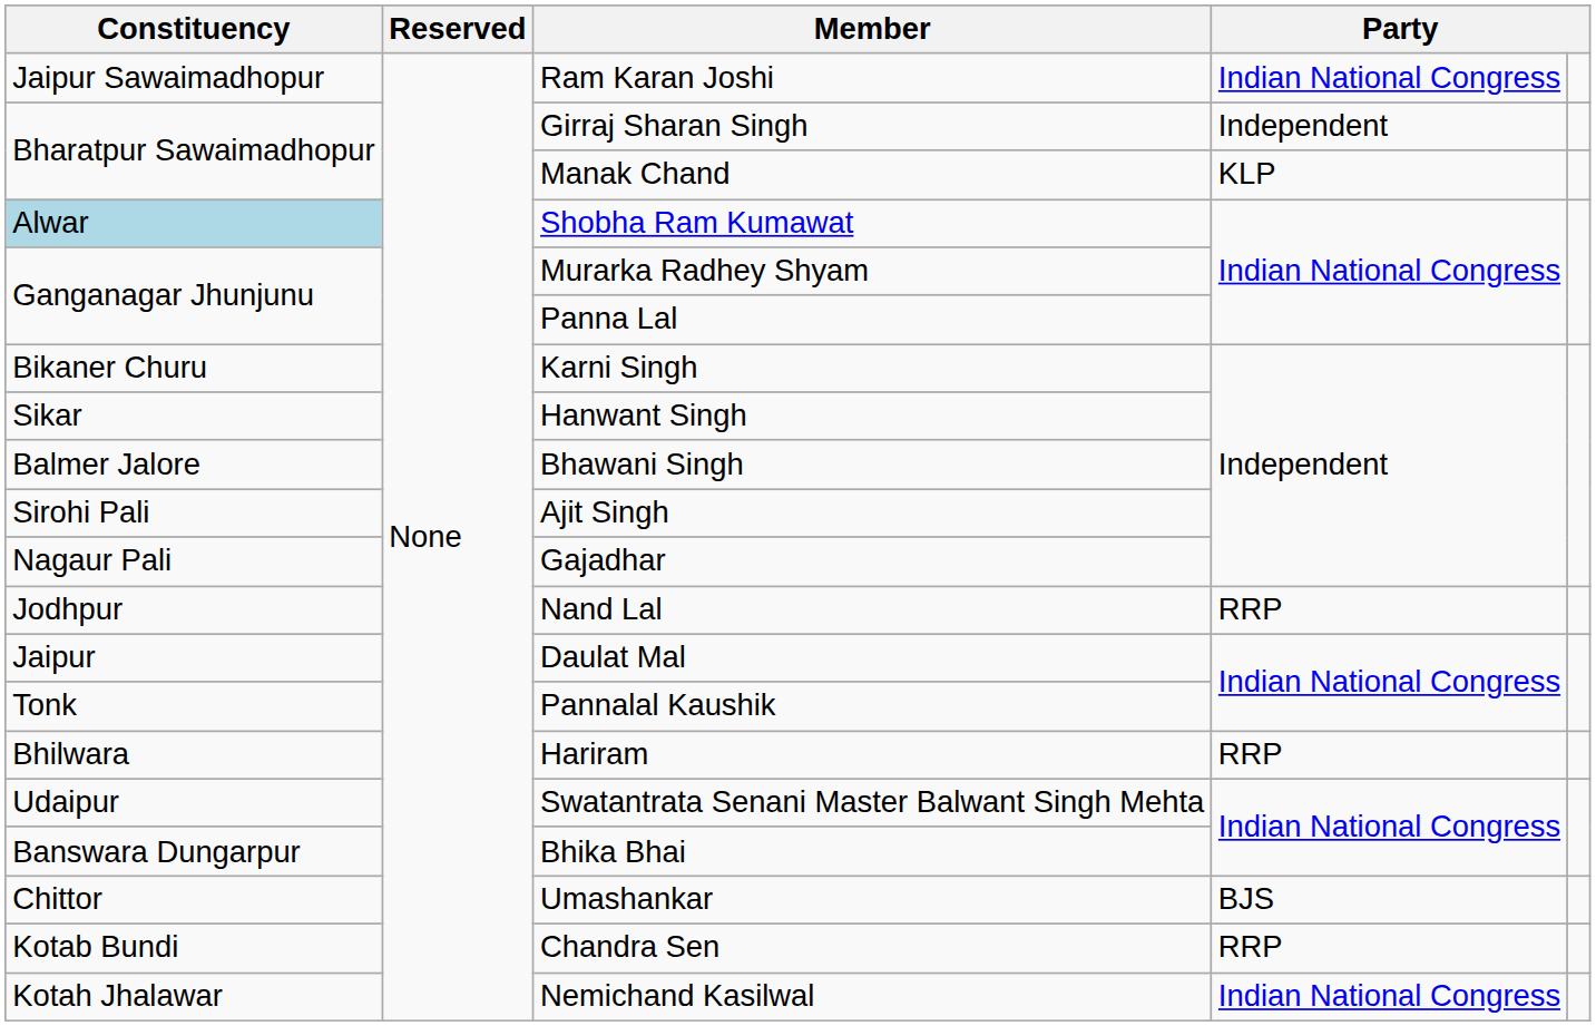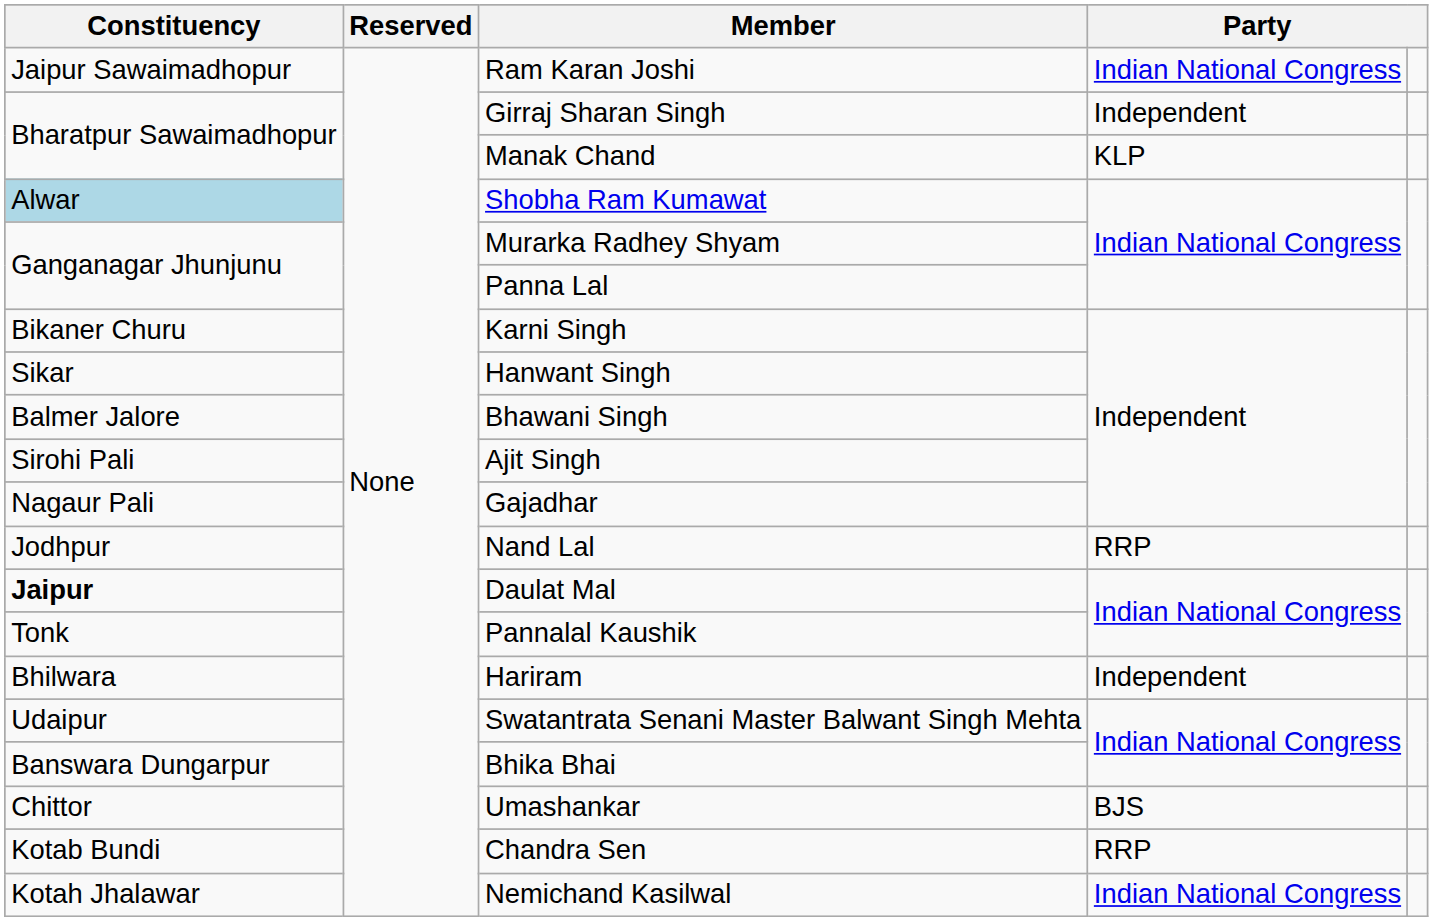Daulat Mal | Constituency: normal -> bold
Hariram | column 4: RRP -> Independent
